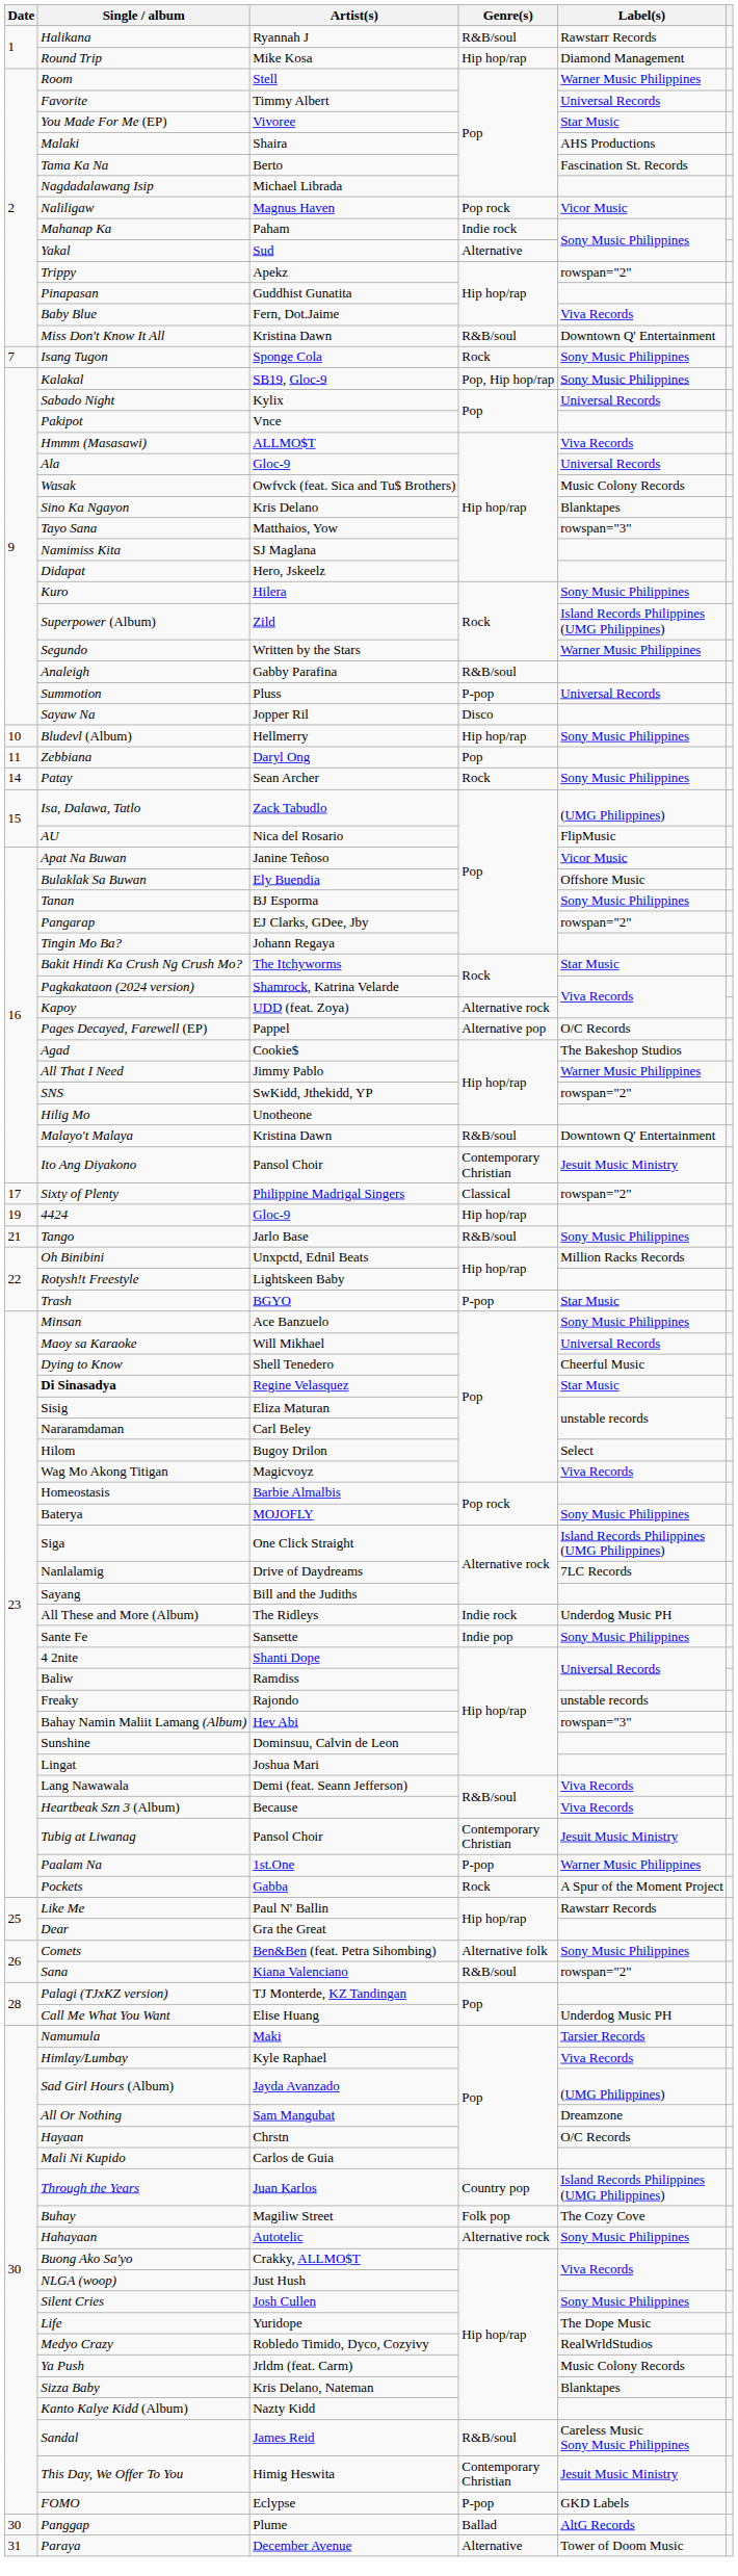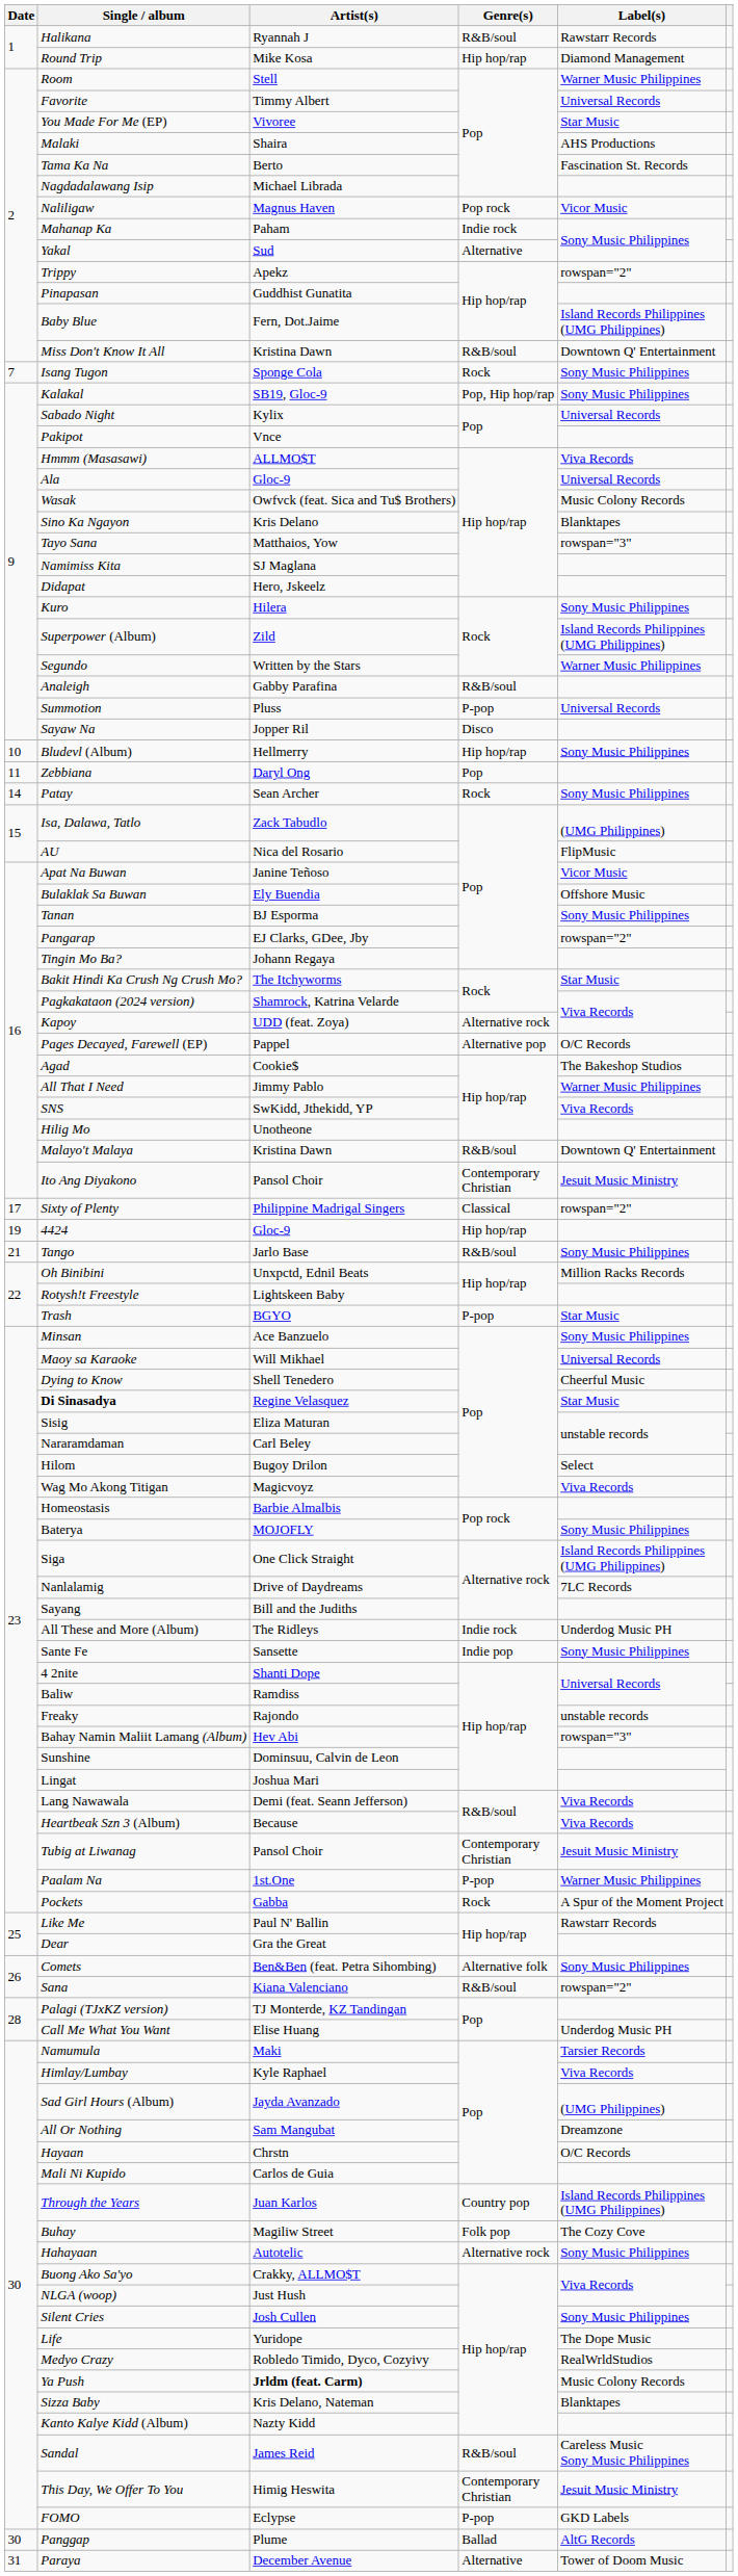Baby Blue | Label(s): Viva Records -> Island Records Philippines (UMG Philippines)
SNS | Label(s): rowspan="2" -> Viva Records
Ya Push | Artist(s): normal -> bold
